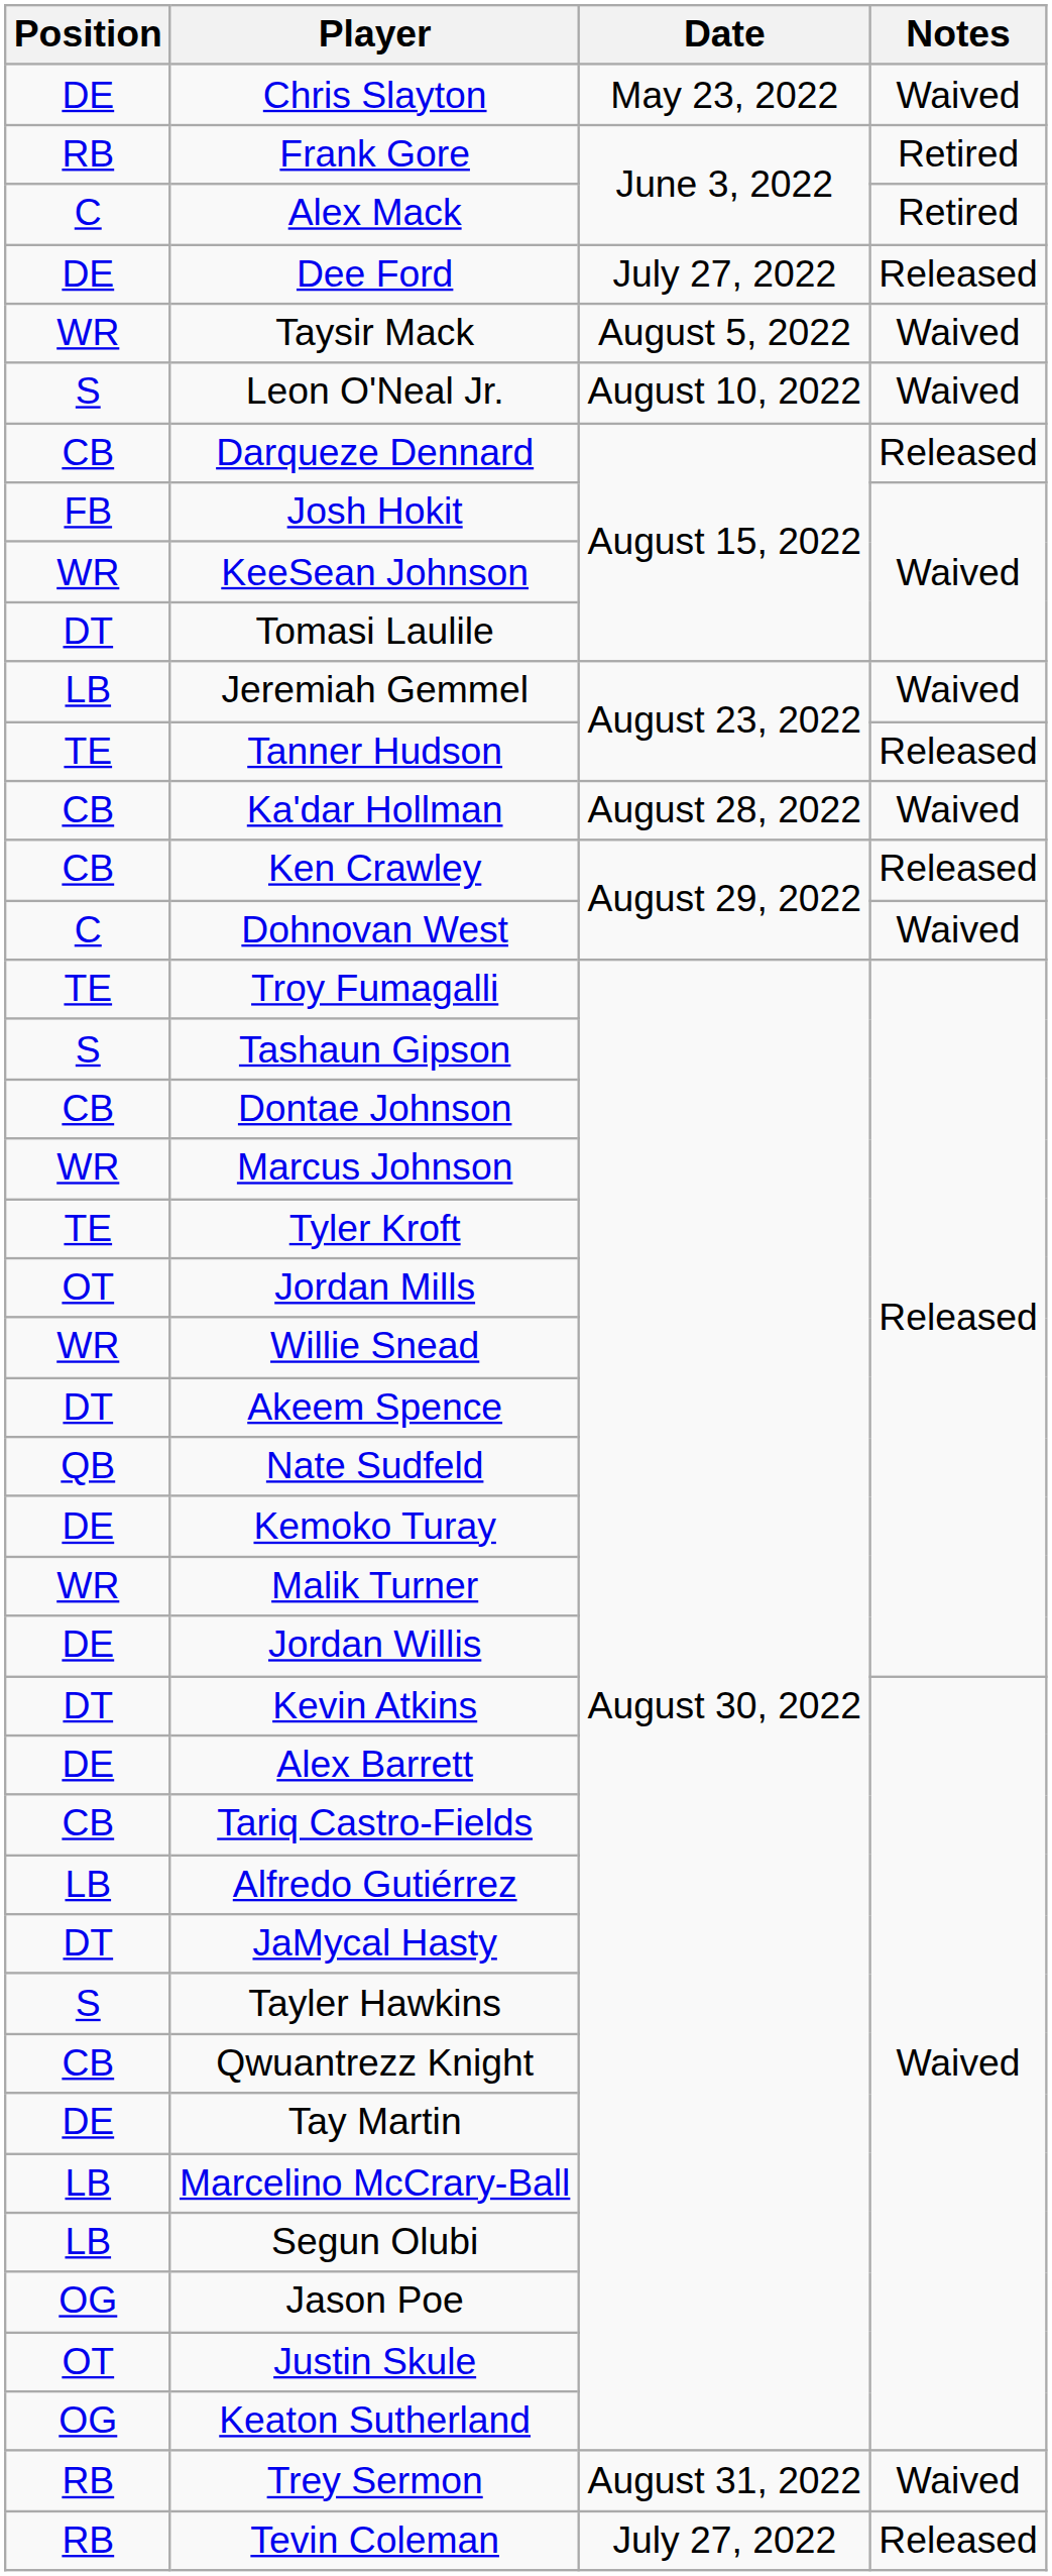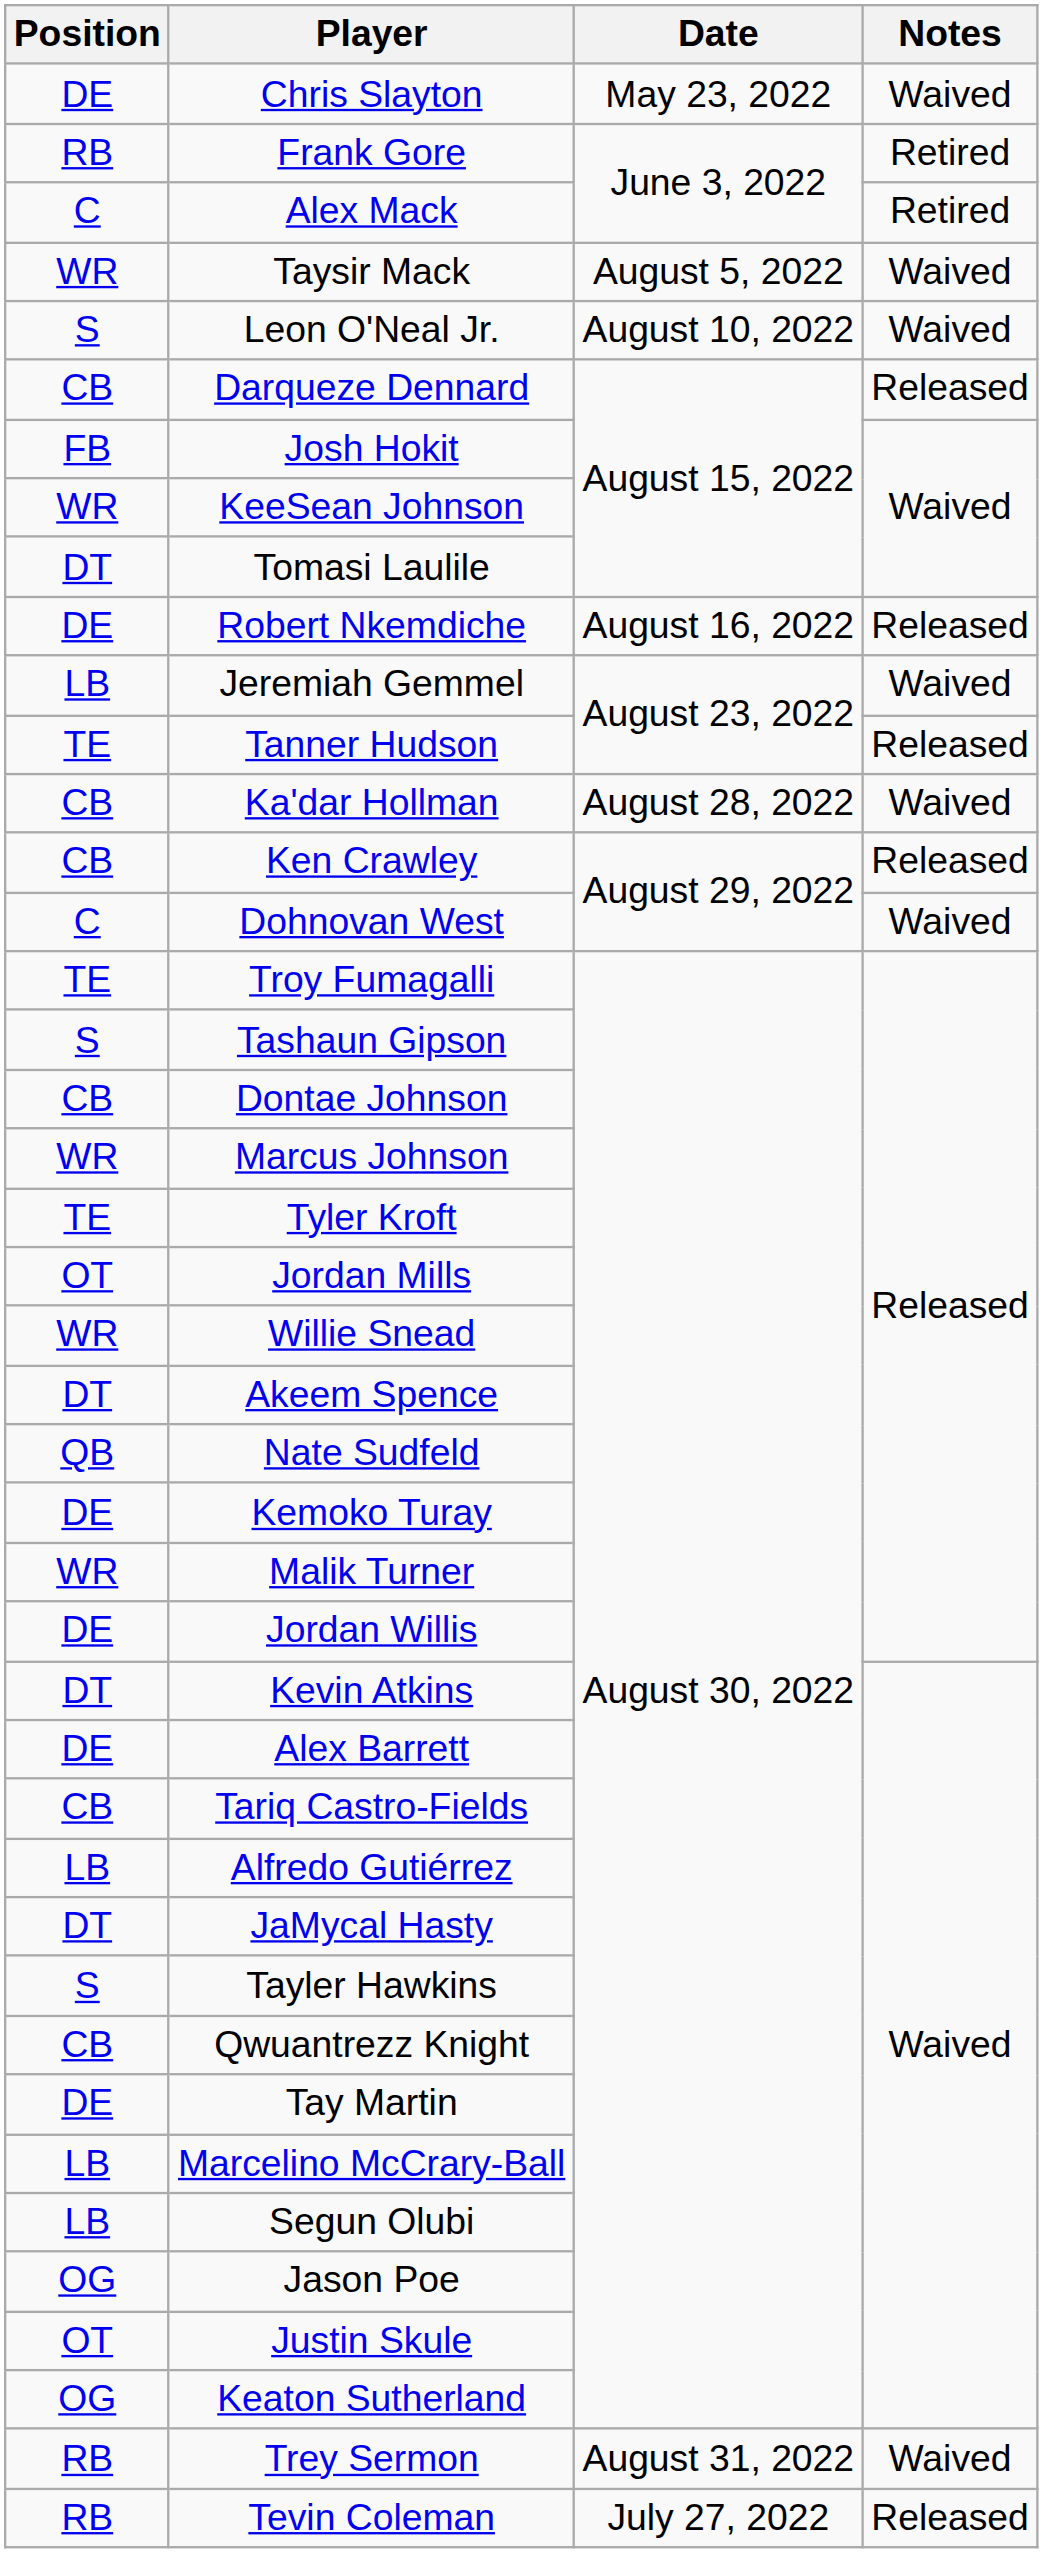- row: DE | Dee Ford | July 27, 2022 | Released
+ row: DE | Robert Nkemdiche | August 16, 2022 | Released
